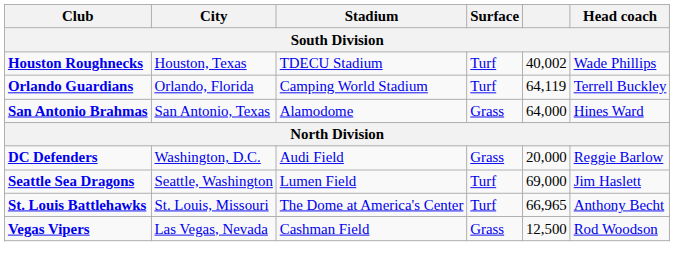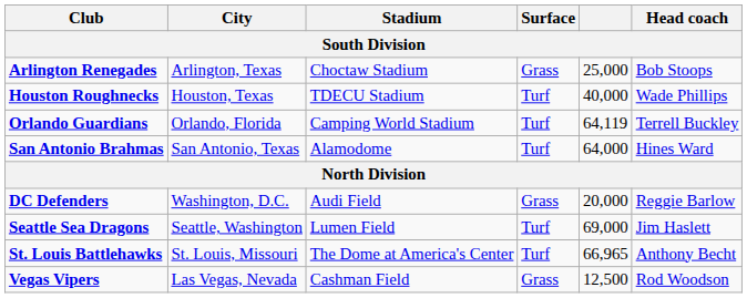+ row: Arlington Renegades | Arlington, Texas | Choctaw Stadium | Grass | 25,000 | Bob Stoops
Houston Roughnecks | column 5: 40,002 -> 40,000
San Antonio Brahmas | Surface: Grass -> Turf
